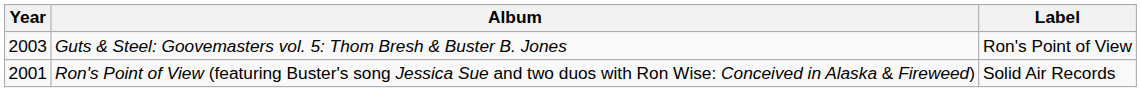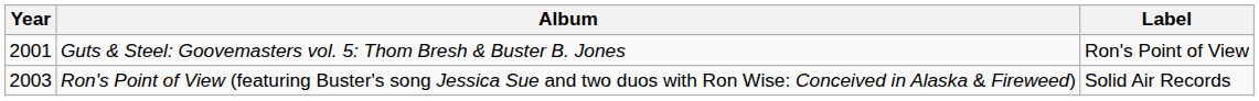row 2 | Year: 2003 -> 2001
row 3 | Year: 2001 -> 2003
